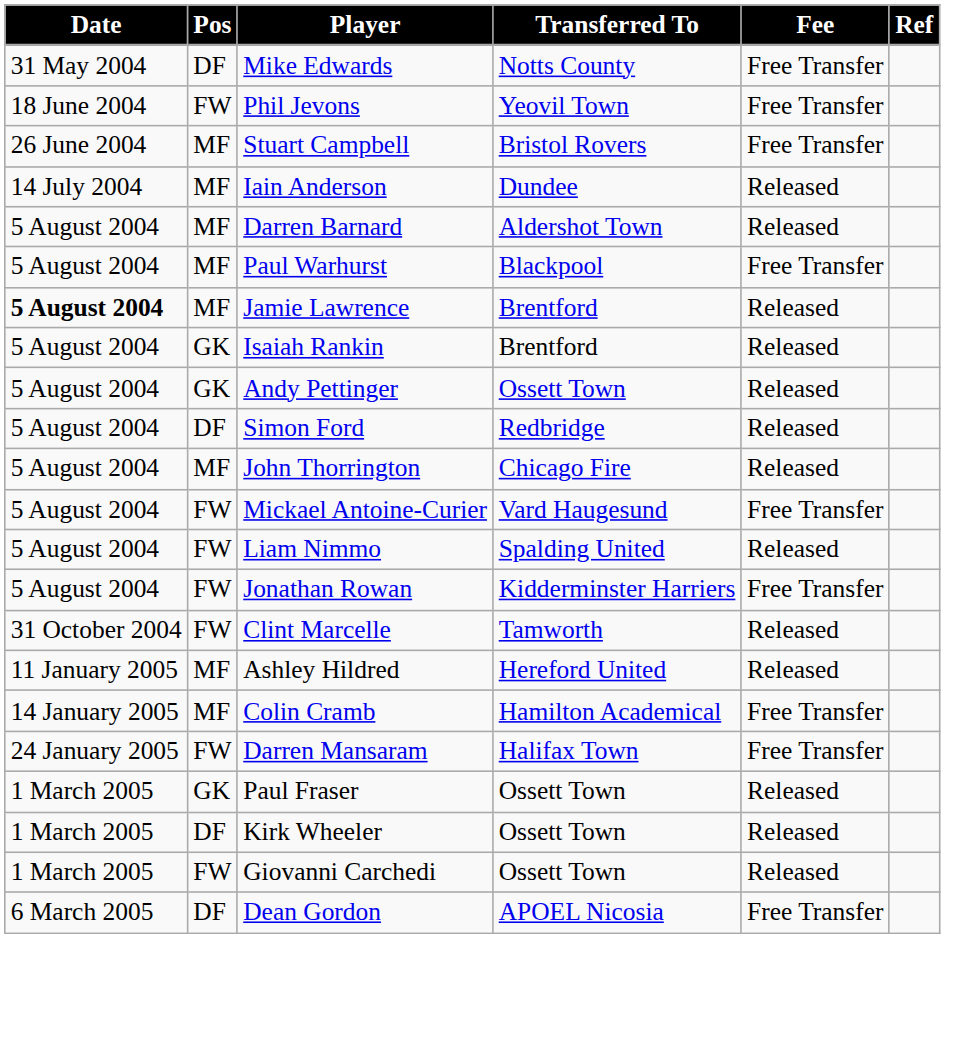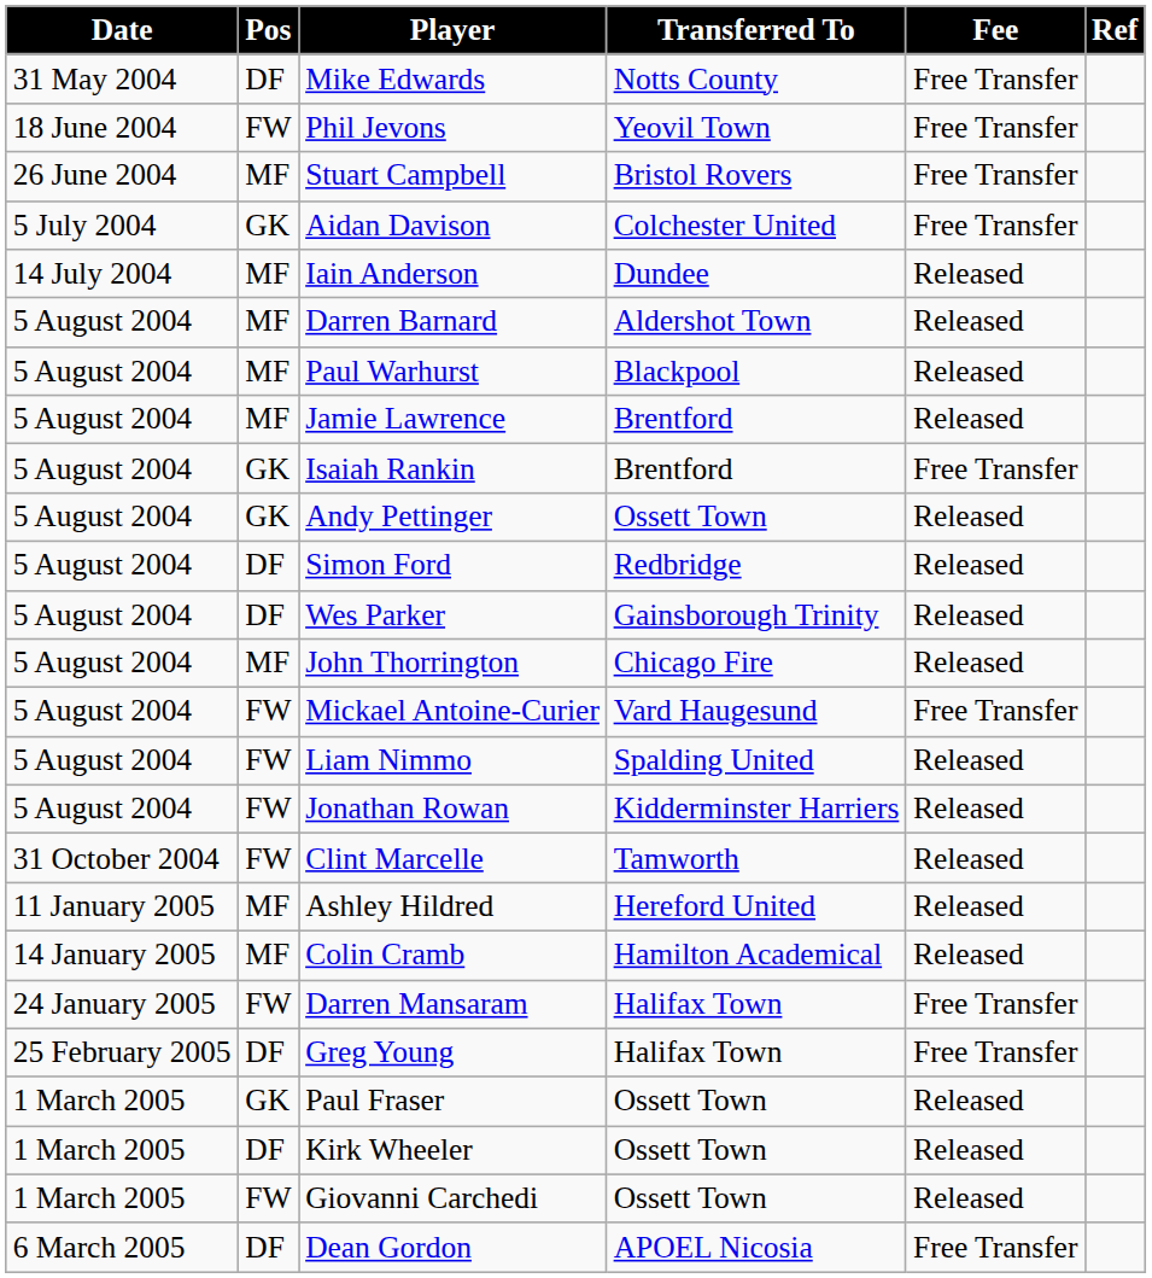+ row: 5 July 2004 | GK | Aidan Davison | Colchester United | Free Transfer
Paul Warhurst | Fee: Free Transfer -> Released
Jamie Lawrence | Date: bold -> normal
Isaiah Rankin | Fee: Released -> Free Transfer
+ row: 5 August 2004 | DF | Wes Parker | Gainsborough Trinity | Released
Jonathan Rowan | Fee: Free Transfer -> Released
Colin Cramb | Fee: Free Transfer -> Released
+ row: 25 February 2005 | DF | Greg Young | Halifax Town | Free Transfer
